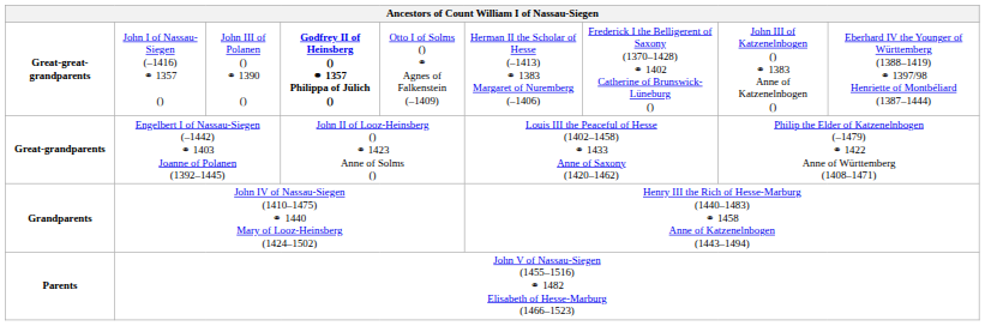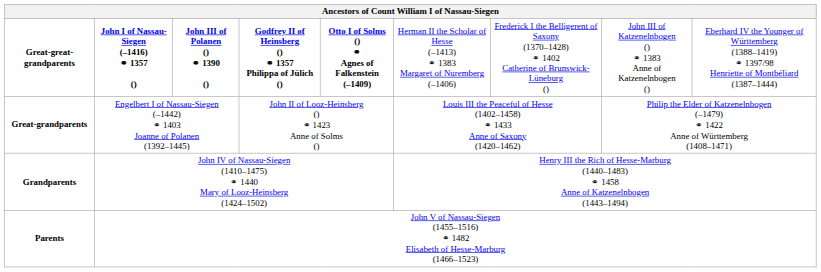Great-great-grandparents | column 2: normal -> bold
Great-great-grandparents | column 3: normal -> bold
Great-great-grandparents | column 5: normal -> bold
